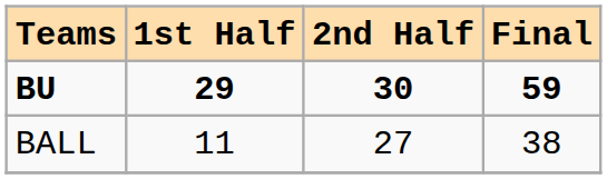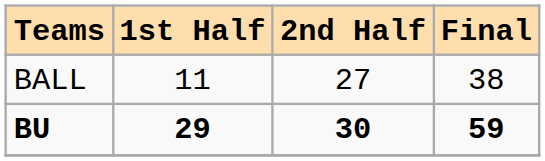rows swapped: BU <-> BALL
